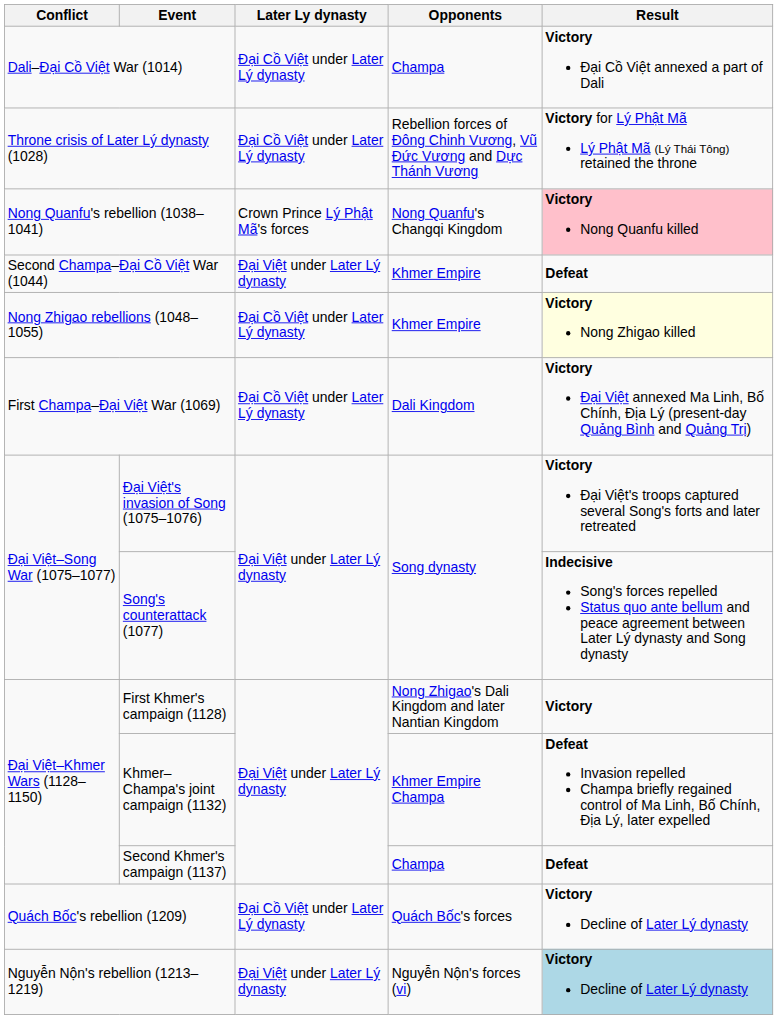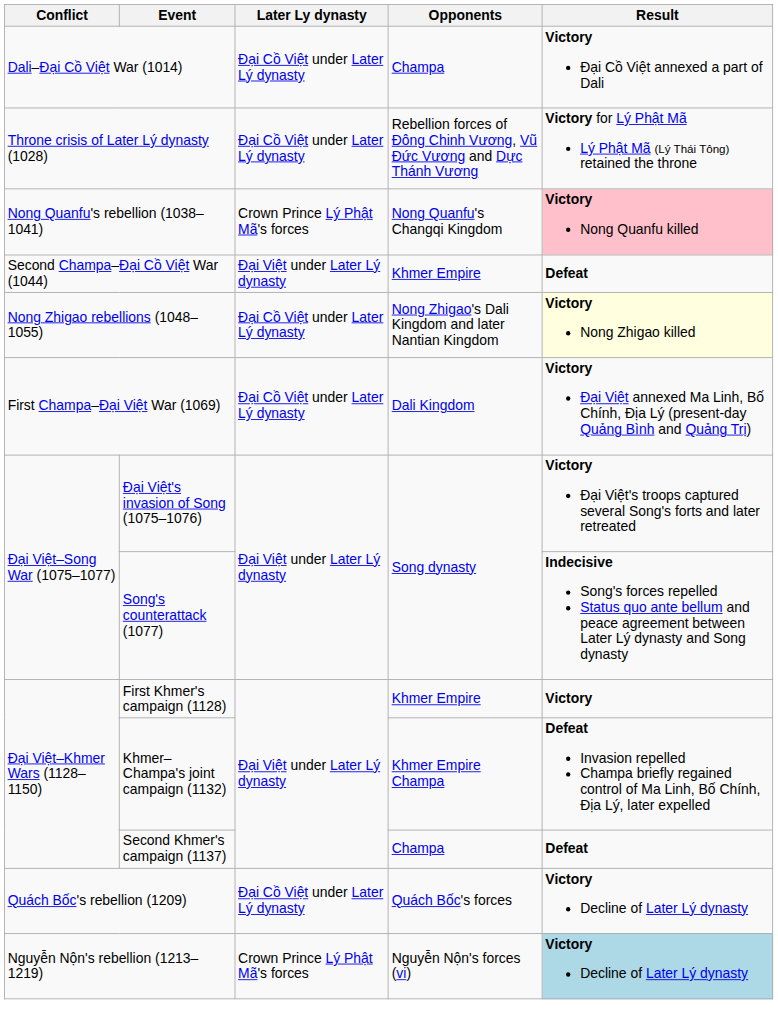Nong Zhigao rebellions (1048–1055) | Opponents: Khmer Empire -> Nong Zhigao's Dali Kingdom and later Nantian Kingdom
First Khmer's campaign (1128) | Opponents: Nong Zhigao's Dali Kingdom and later Nantian Kingdom -> Khmer Empire
Nguyễn Nộn's rebellion (1213–1219) | Later Ly dynasty: Đại Việt under Later Lý dynasty -> Crown Prince Lý Phật Mã's forces
